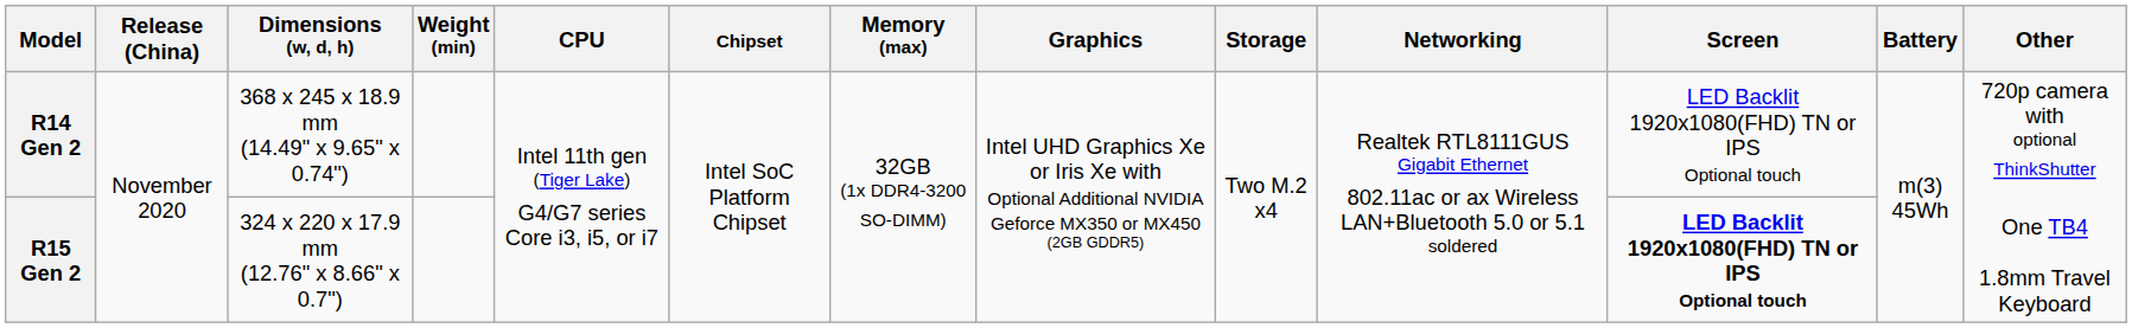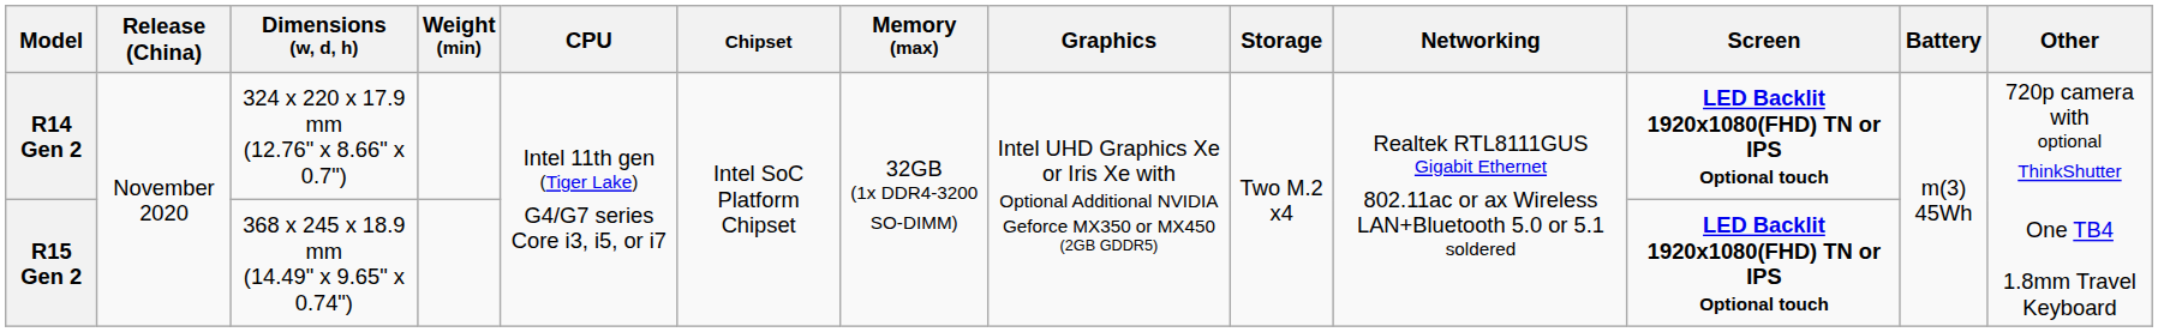R14 Gen 2 | Dimensions (w, d, h): 368 x 245 x 18.9 mm (14.49" x 9.65" x 0.74") -> 324 x 220 x 17.9 mm (12.76" x 8.66" x 0.7")
R14 Gen 2 | Screen: normal -> bold
R15 Gen 2 | Dimensions (w, d, h): 324 x 220 x 17.9 mm (12.76" x 8.66" x 0.7") -> 368 x 245 x 18.9 mm (14.49" x 9.65" x 0.74")
